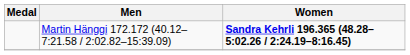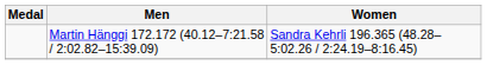Martin Hänggi 172.172 (40.12–7:21.58 / 2:02.82–15:39.09) | Women: bold -> normal
